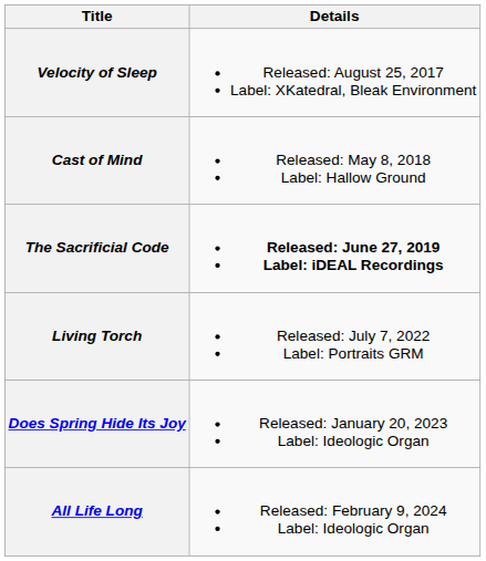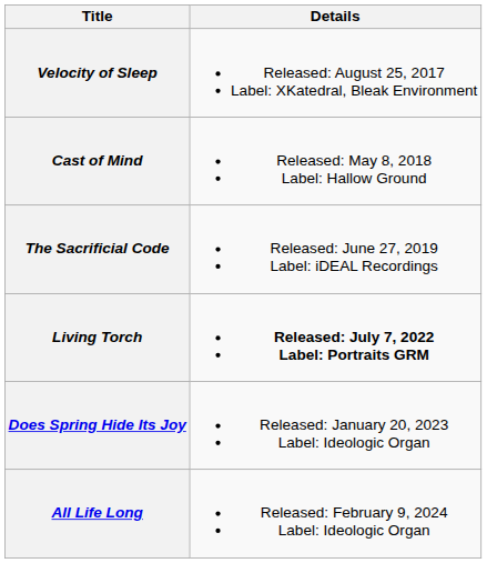The Sacrificial Code | Details: bold -> normal
Living Torch | Details: normal -> bold
